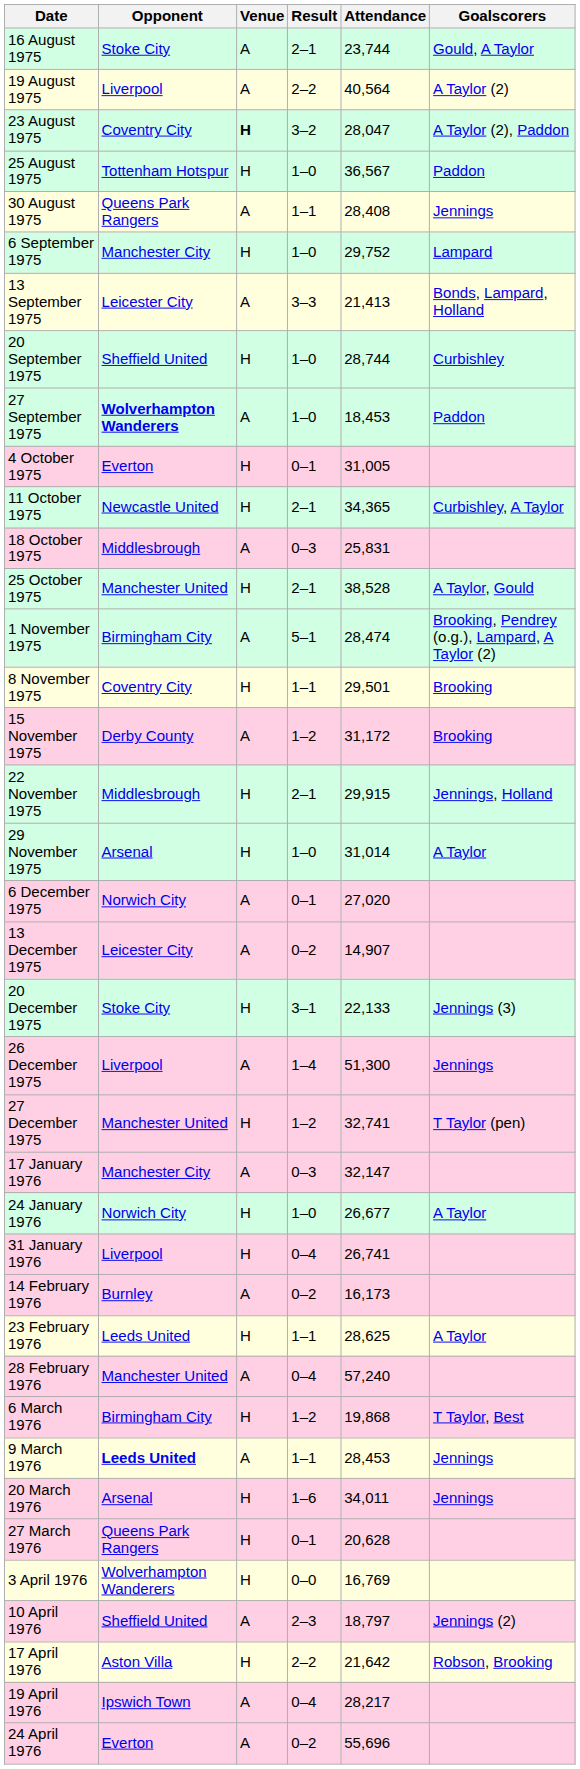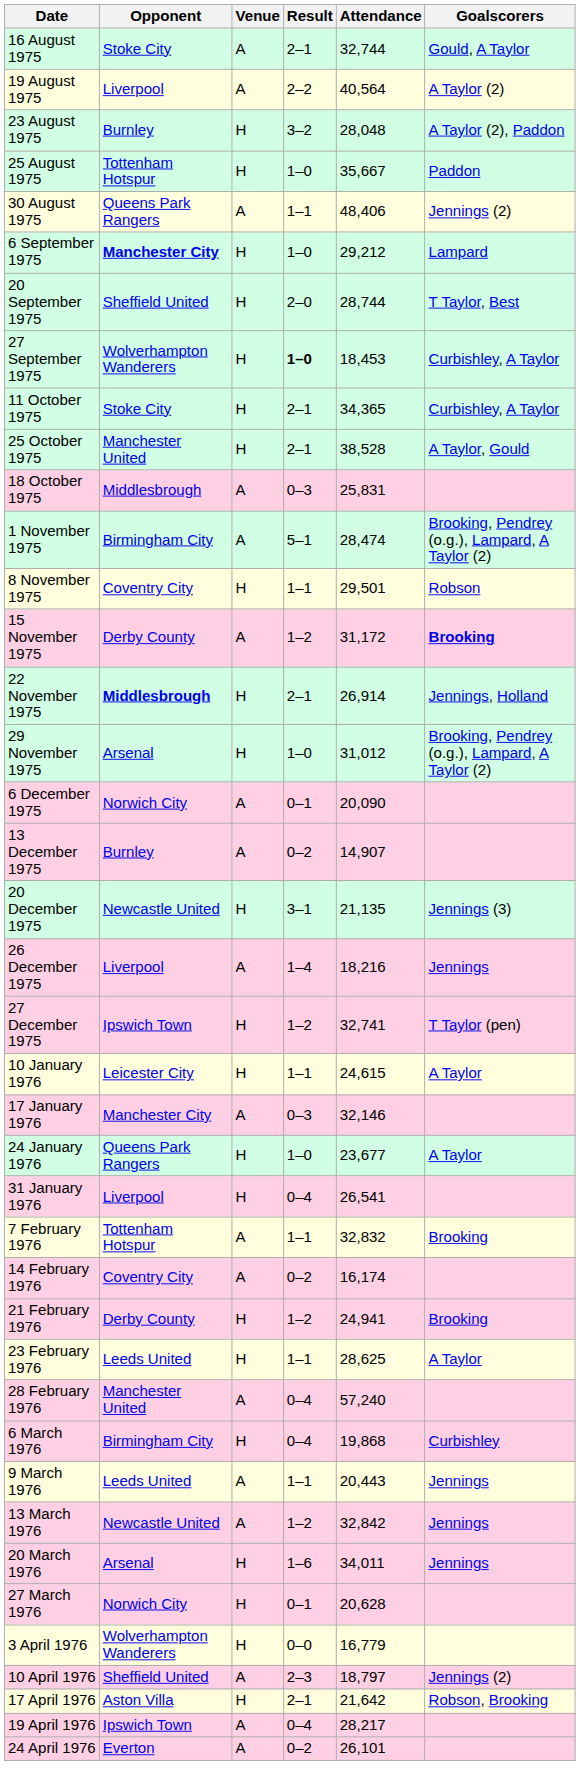16 August 1975 | Attendance: 23,744 -> 32,744
23 August 1975 | Opponent: Coventry City -> Burnley
23 August 1975 | Venue: bold -> normal
23 August 1975 | Attendance: 28,047 -> 28,048
25 August 1975 | Attendance: 36,567 -> 35,667
30 August 1975 | Attendance: 28,408 -> 48,406
30 August 1975 | Goalscorers: Jennings -> Jennings (2)
6 September 1975 | Opponent: normal -> bold
6 September 1975 | Attendance: 29,752 -> 29,212
- row: 13 September 1975 | Leicester City | A | 3–3 | 21,413 | Bonds, Lampard, Holland
20 September 1975 | Result: 1–0 -> 2–0
20 September 1975 | Goalscorers: Curbishley -> T Taylor, Best
27 September 1975 | Opponent: bold -> normal
27 September 1975 | Venue: A -> H
27 September 1975 | Result: normal -> bold
27 September 1975 | Goalscorers: Paddon -> Curbishley, A Taylor
- row: 4 October 1975 | Everton | H | 0–1 | 31,005
11 October 1975 | Opponent: Newcastle United -> Stoke City
rows swapped: 18 October 1975 <-> 25 October 1975
8 November 1975 | Goalscorers: Brooking -> Robson
15 November 1975 | Goalscorers: normal -> bold
22 November 1975 | Opponent: normal -> bold
22 November 1975 | Attendance: 29,915 -> 26,914
29 November 1975 | Attendance: 31,014 -> 31,012
29 November 1975 | Goalscorers: A Taylor -> Brooking, Pendrey (o.g.), Lampard, A Taylor (2)
6 December 1975 | Attendance: 27,020 -> 20,090
13 December 1975 | Opponent: Leicester City -> Burnley
20 December 1975 | Opponent: Stoke City -> Newcastle United
20 December 1975 | Attendance: 22,133 -> 21,135
26 December 1975 | Attendance: 51,300 -> 18,216
27 December 1975 | Opponent: Manchester United -> Ipswich Town
+ row: 10 January 1976 | Leicester City | H | 1–1 | 24,615 | A Taylor
17 January 1976 | Attendance: 32,147 -> 32,146
24 January 1976 | Opponent: Norwich City -> Queens Park Rangers
24 January 1976 | Attendance: 26,677 -> 23,677
31 January 1976 | Attendance: 26,741 -> 26,541
+ row: 7 February 1976 | Tottenham Hotspur | A | 1–1 | 32,832 | Brooking
14 February 1976 | Opponent: Burnley -> Coventry City
14 February 1976 | Attendance: 16,173 -> 16,174
+ row: 21 February 1976 | Derby County | H | 1–2 | 24,941 | Brooking
6 March 1976 | Result: 1–2 -> 0–4
6 March 1976 | Goalscorers: T Taylor, Best -> Curbishley
9 March 1976 | Opponent: bold -> normal
9 March 1976 | Attendance: 28,453 -> 20,443
+ row: 13 March 1976 | Newcastle United | A | 1–2 | 32,842 | Jennings
27 March 1976 | Opponent: Queens Park Rangers -> Norwich City
3 April 1976 | Attendance: 16,769 -> 16,779
17 April 1976 | Result: 2–2 -> 2–1
24 April 1976 | Attendance: 55,696 -> 26,101
